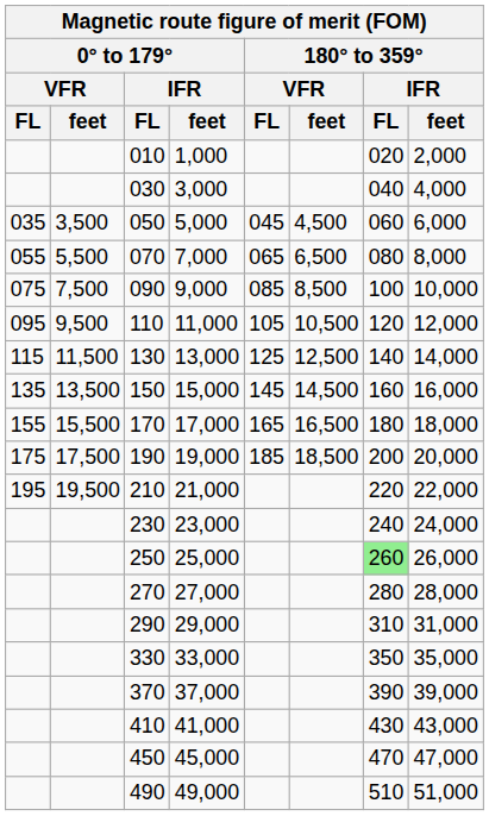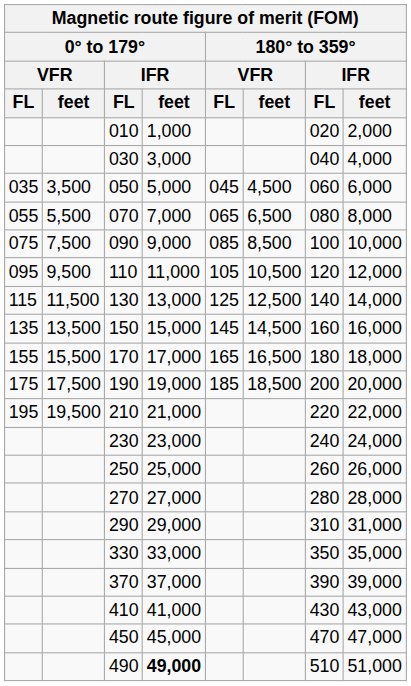250 | 180° to 359° / IFR / FL: lightgreen background -> no background
490 | 0° to 179° / IFR / feet: normal -> bold
